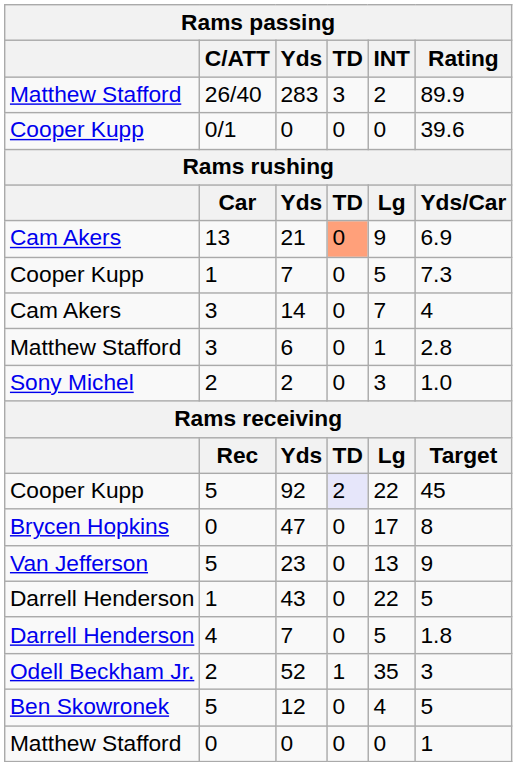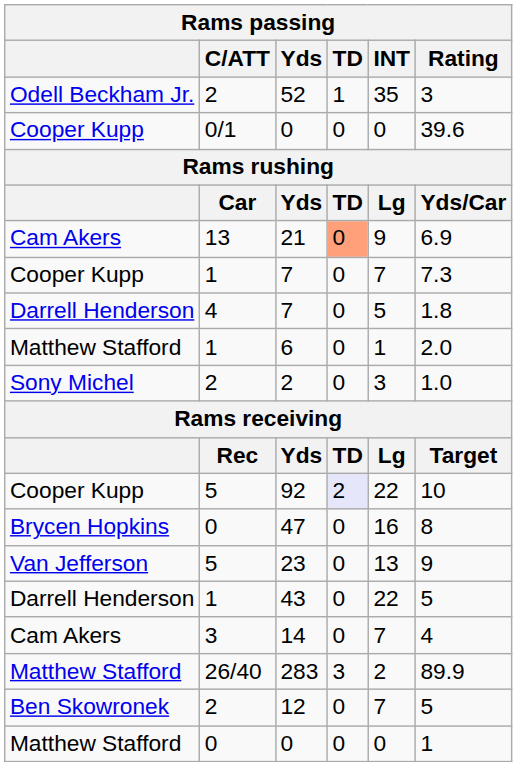rows swapped: 283 <-> 52
Cooper Kupp / 7 | INT: 5 -> 7
rows swapped: Darrell Henderson / 7 <-> 14
6 | C/ATT: 3 -> 1
6 | Rating: 2.8 -> 2.0
92 | Rating: 45 -> 10
47 | INT: 17 -> 16
12 | C/ATT: 5 -> 2
12 | INT: 4 -> 7
